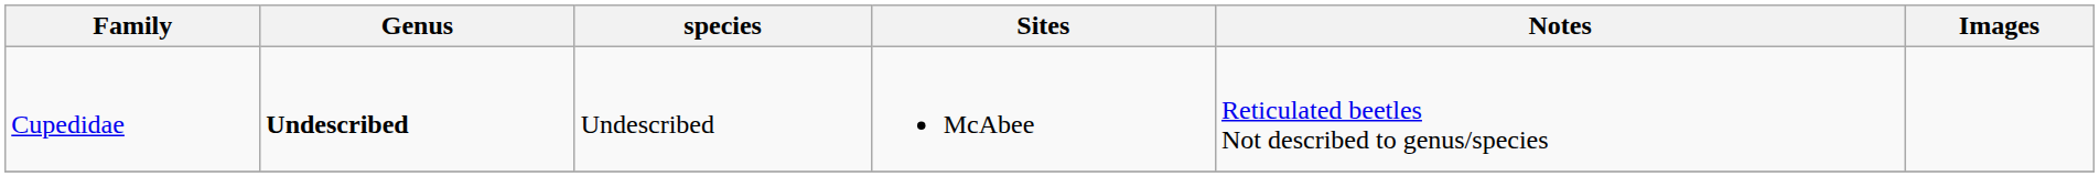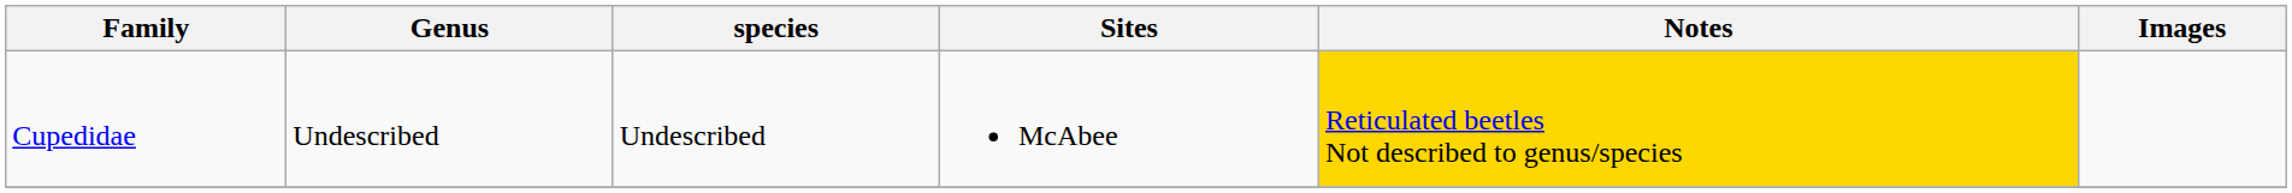Cupedidae | Genus: bold -> normal
Cupedidae | Notes: no background -> gold background
